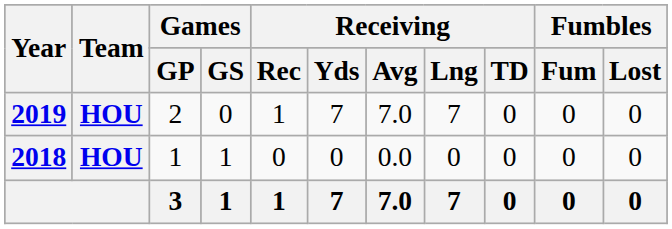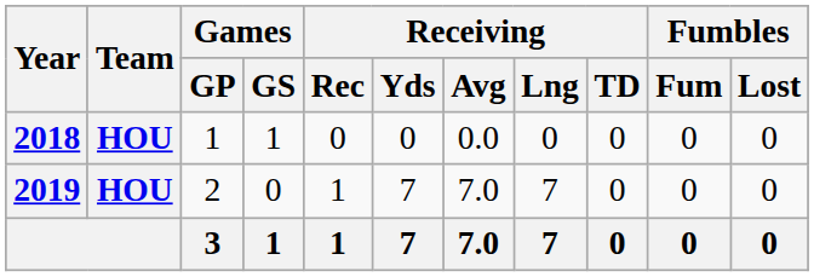rows swapped: 2018 <-> 2019
